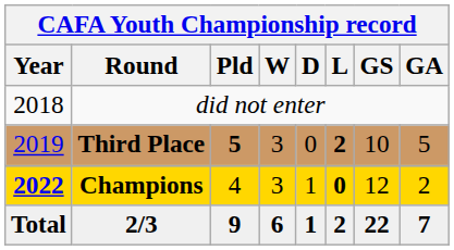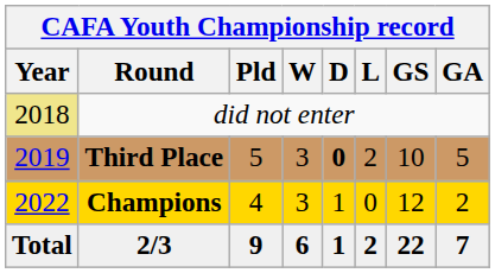did not enter | Year: no background -> khaki background
Third Place | Pld: bold -> normal
Third Place | D: normal -> bold
Third Place | L: bold -> normal
Champions | Year: bold -> normal
Champions | L: bold -> normal
